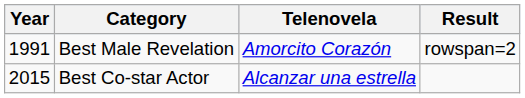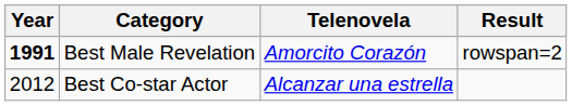Best Male Revelation | Year: normal -> bold
Best Co-star Actor | Year: 2015 -> 2012
